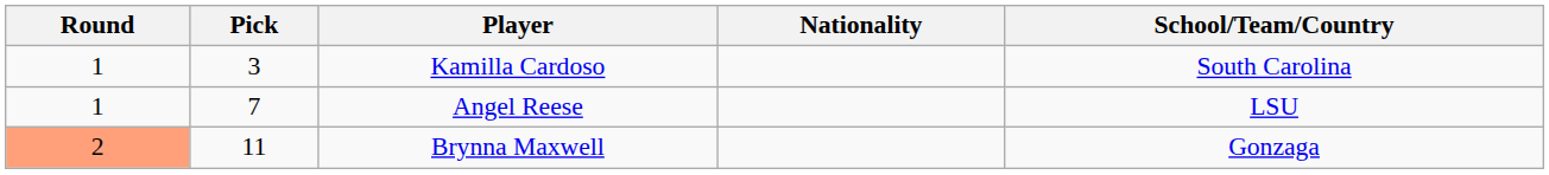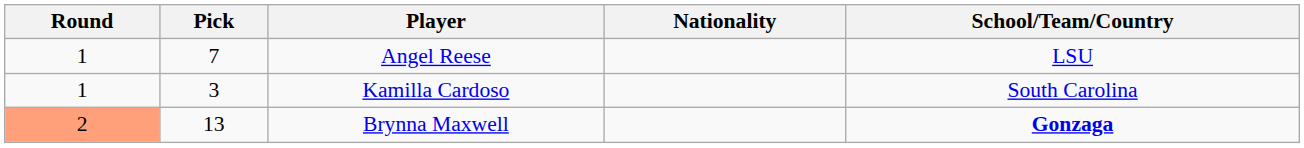rows swapped: Kamilla Cardoso <-> Angel Reese
Brynna Maxwell | Pick: 11 -> 13
Brynna Maxwell | School/Team/Country: normal -> bold
